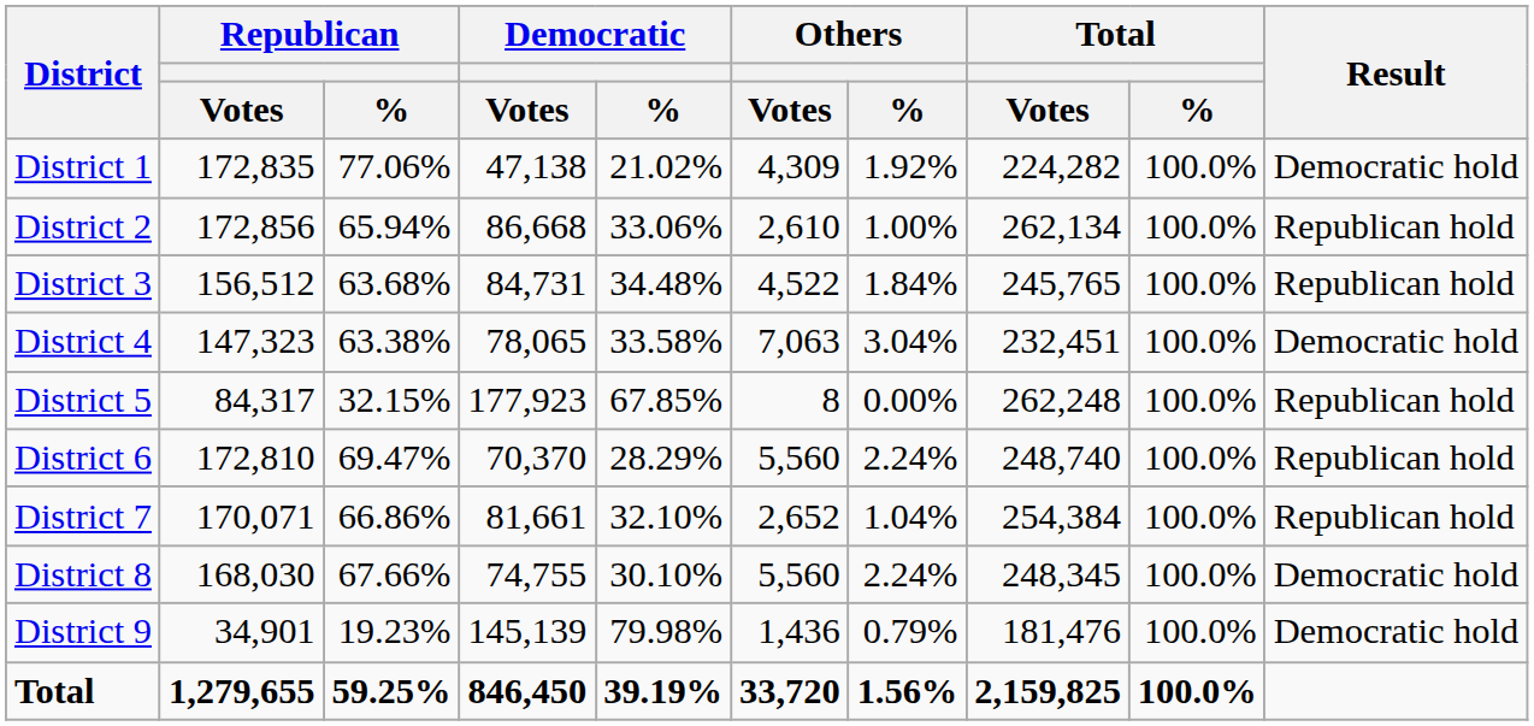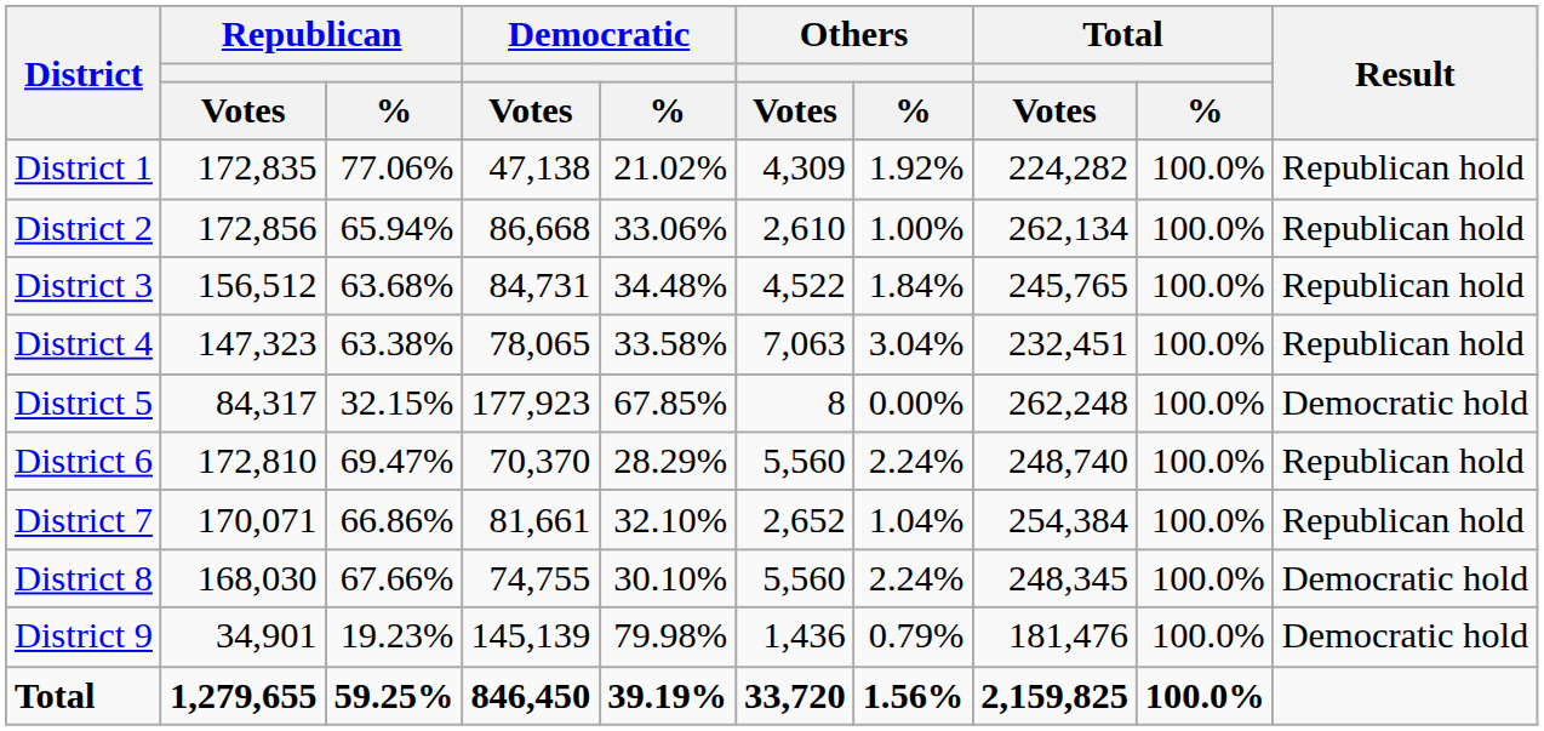District 1 | Result: Democratic hold -> Republican hold
District 4 | Result: Democratic hold -> Republican hold
District 5 | Result: Republican hold -> Democratic hold
